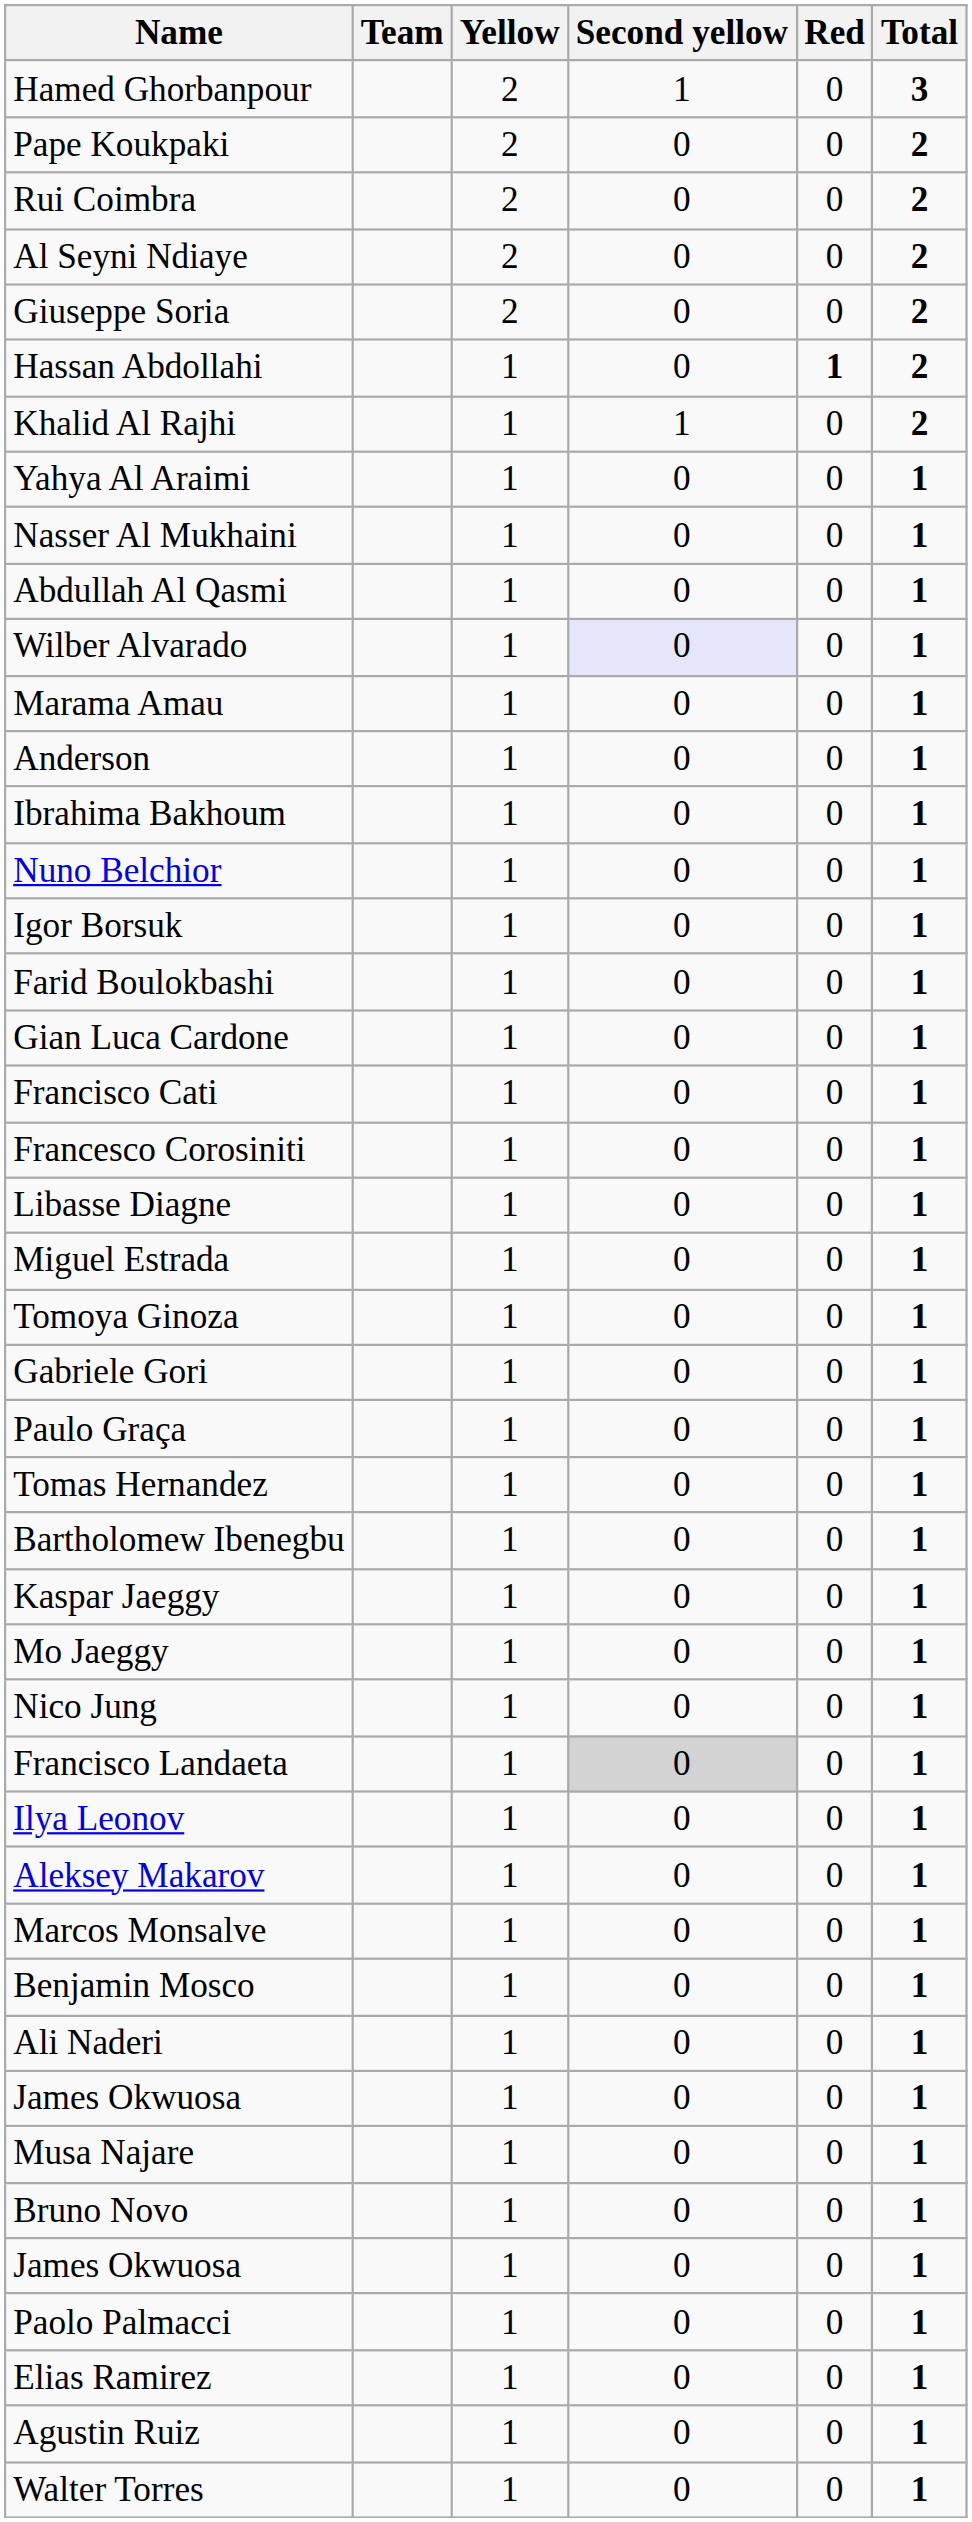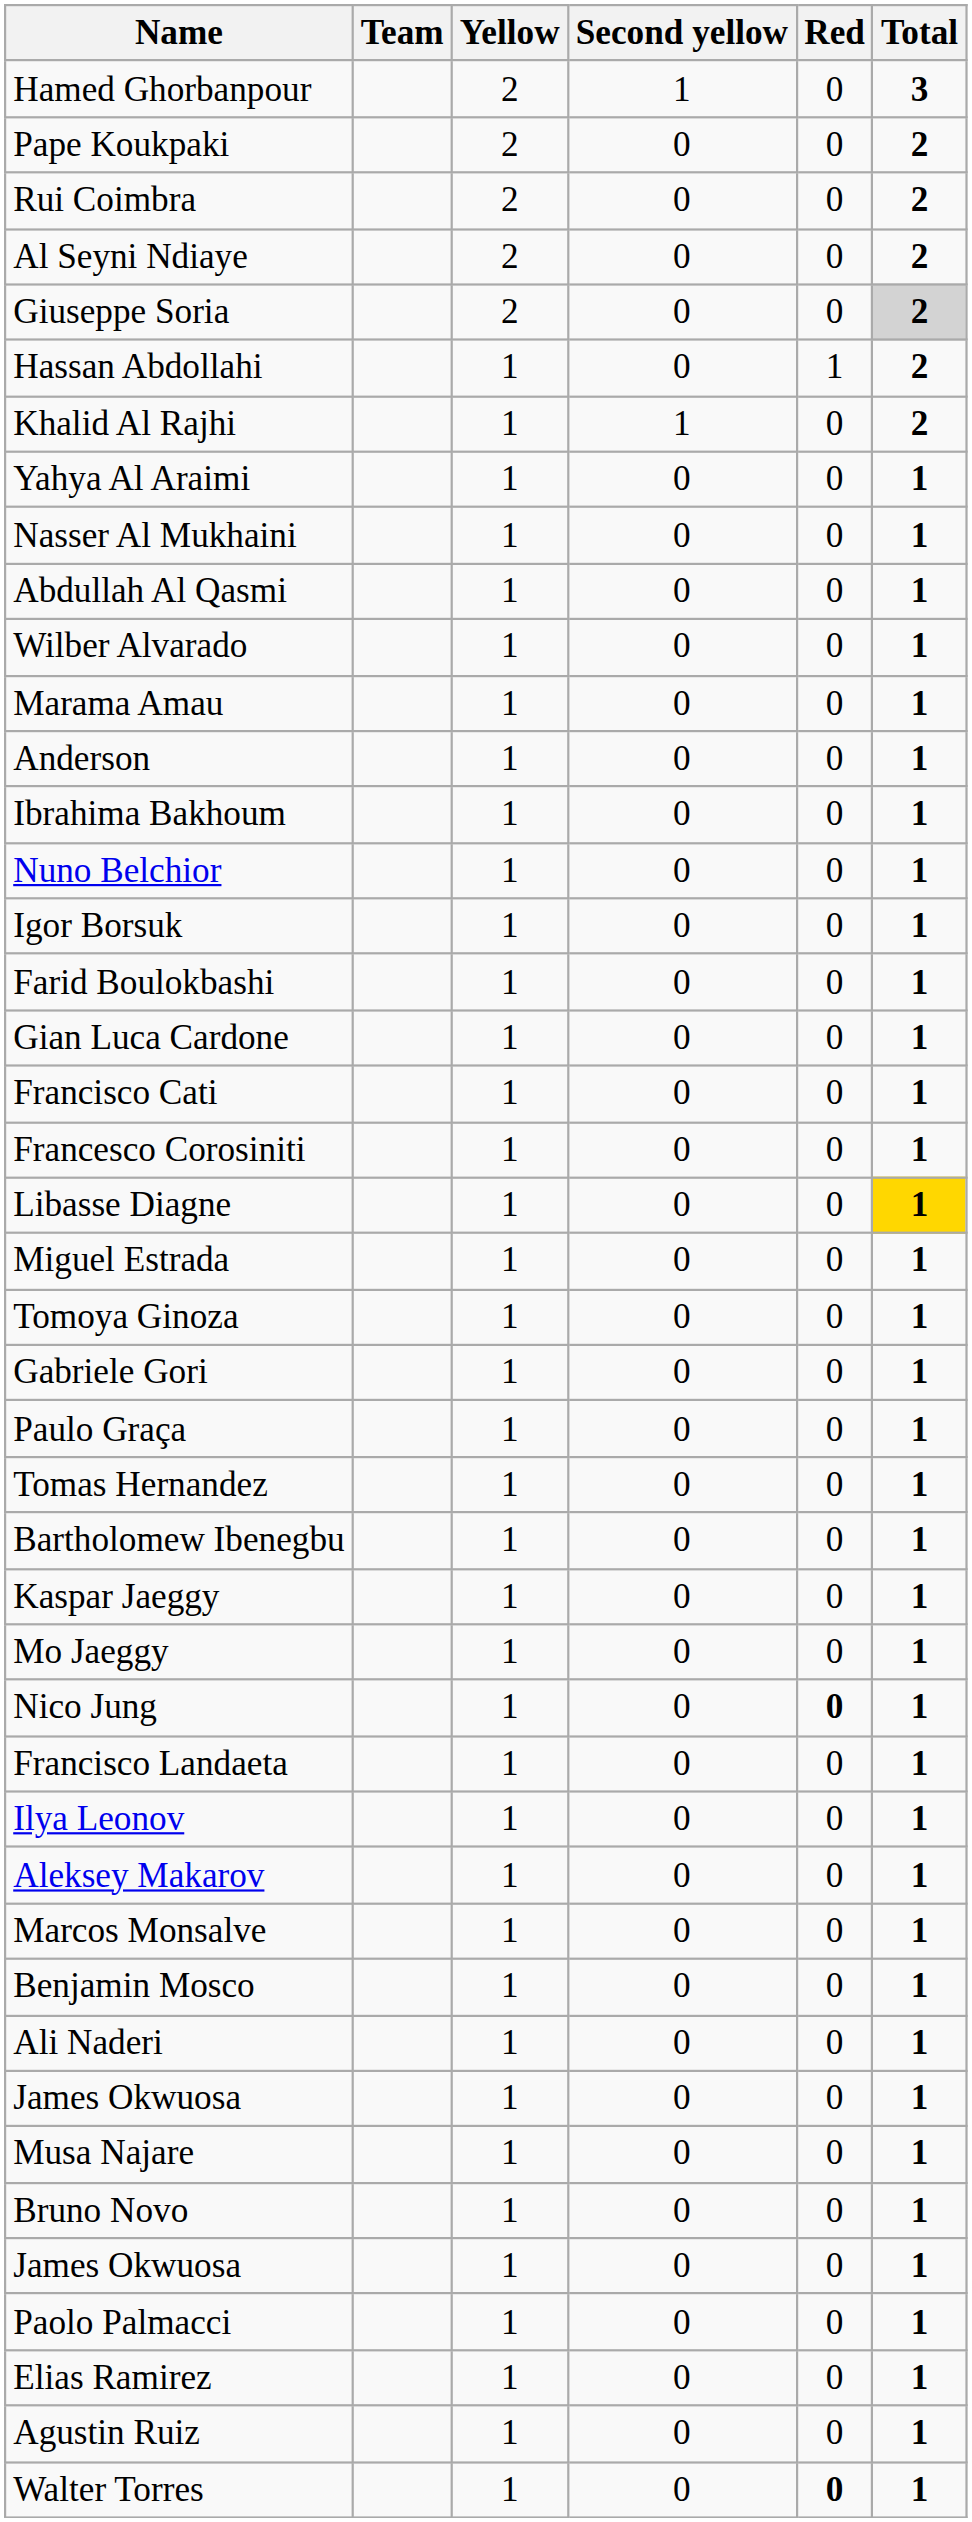Giuseppe Soria | Total: no background -> lightgrey background
Hassan Abdollahi | Red: bold -> normal
Wilber Alvarado | Second yellow: lavender background -> no background
Libasse Diagne | Total: no background -> gold background
Nico Jung | Red: normal -> bold
Francisco Landaeta | Second yellow: lightgrey background -> no background
Walter Torres | Red: normal -> bold
